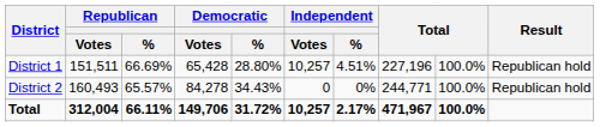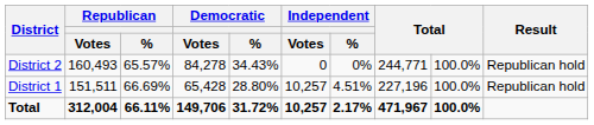rows swapped: District 1 <-> District 2
